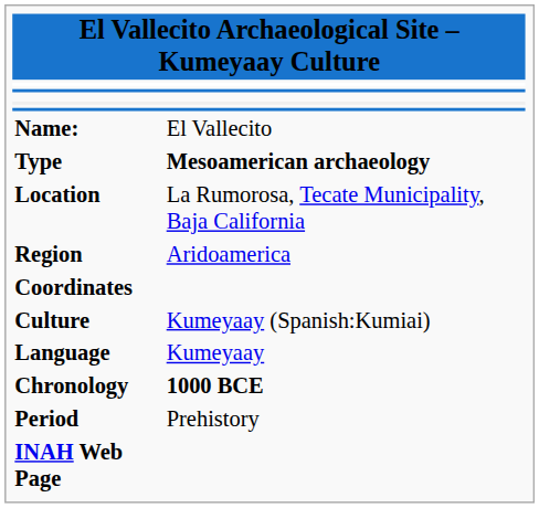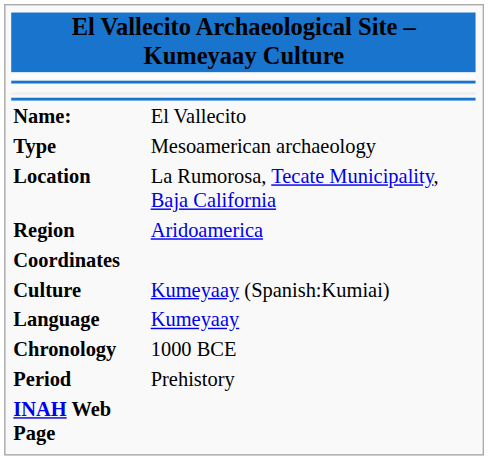Type | column 2: bold -> normal
Chronology | column 2: bold -> normal
